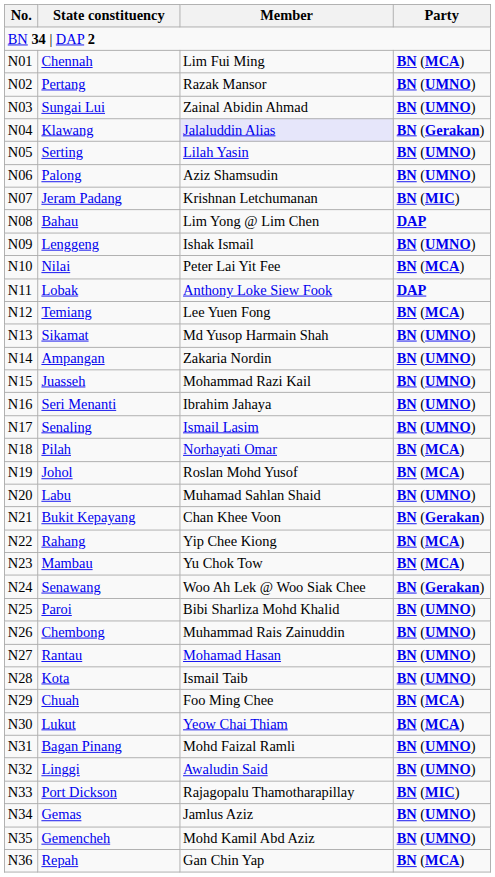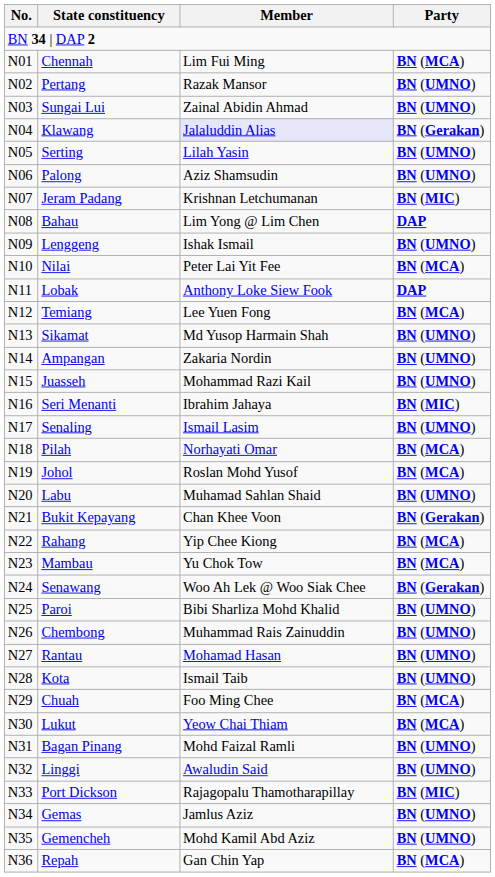Seri Menanti | Party: BN (UMNO) -> BN (MIC)
